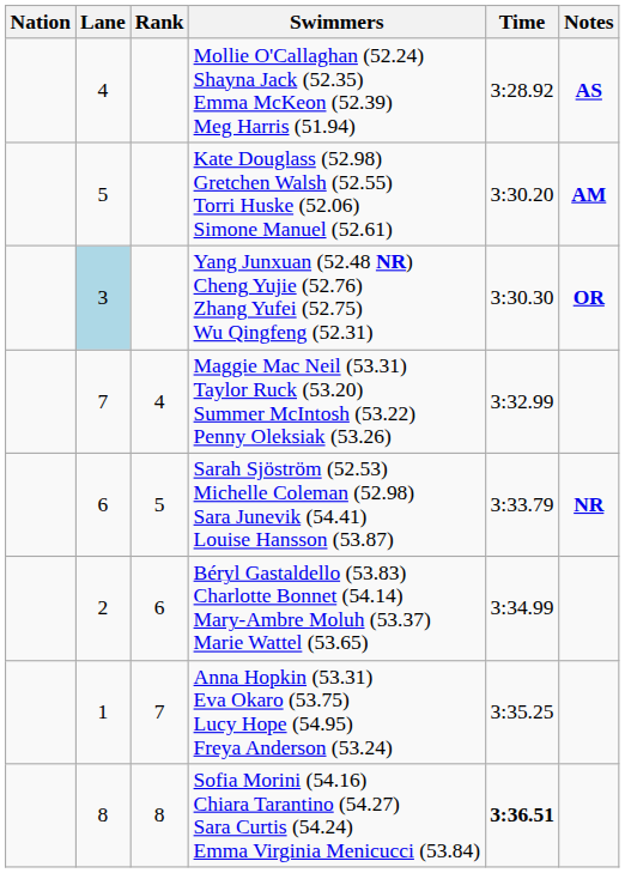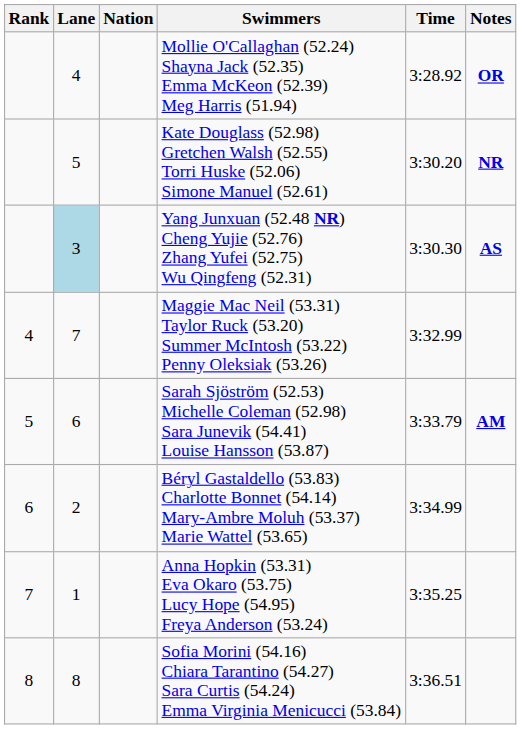columns swapped: Rank <-> Nation
row 2 | Notes: AS -> OR
row 3 | Notes: AM -> NR
row 4 | Notes: OR -> AS
row 6 | Notes: NR -> AM
row 9 | Time: bold -> normal
